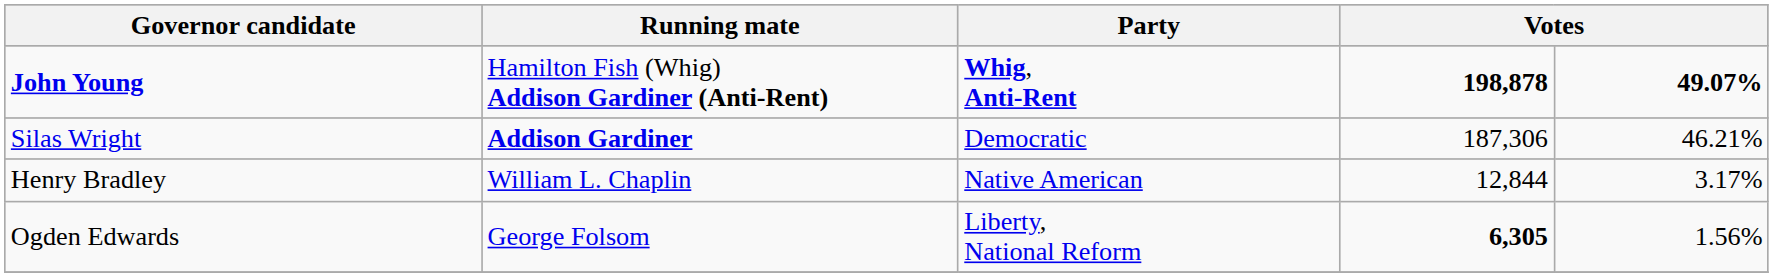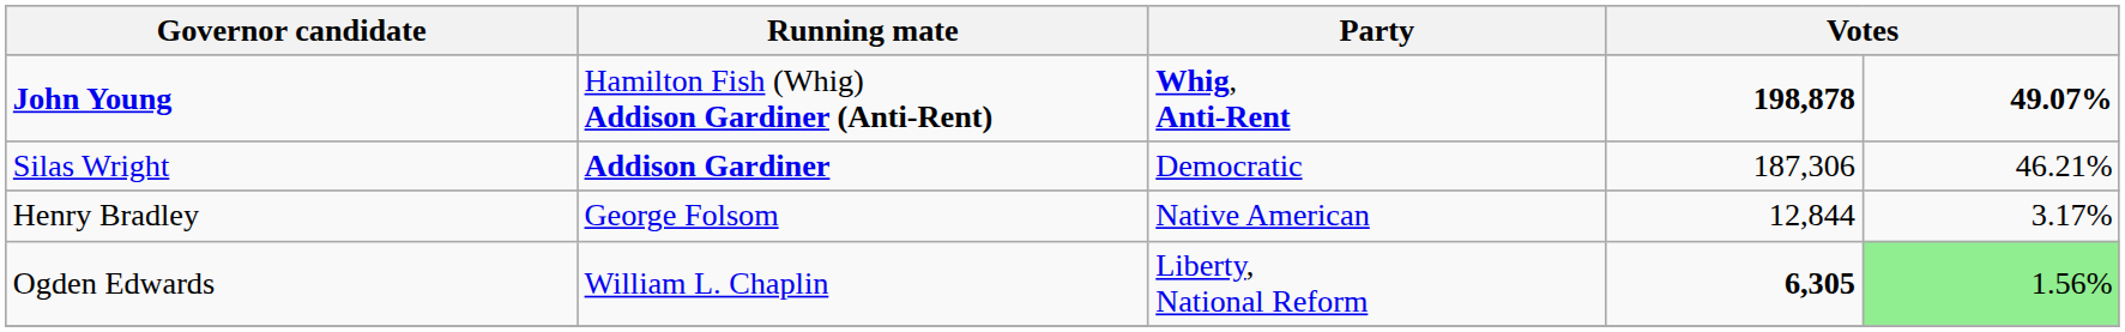Henry Bradley | Running mate: William L. Chaplin -> George Folsom
Ogden Edwards | Running mate: George Folsom -> William L. Chaplin
Ogden Edwards | column 5: no background -> lightgreen background
